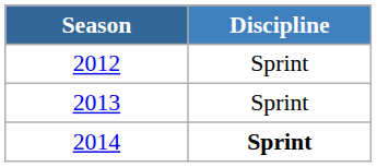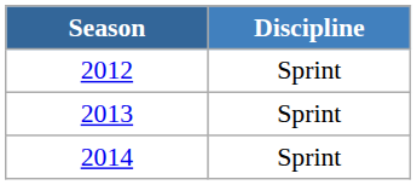2014 | column 2: bold -> normal
